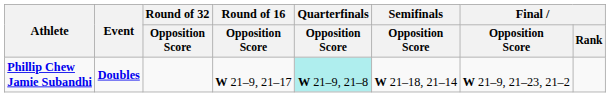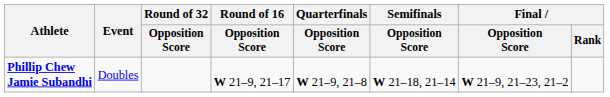Phillip Chew Jamie Subandhi | Event: bold -> normal
Phillip Chew Jamie Subandhi | Quarterfinals / Opposition Score: paleturquoise background -> no background
